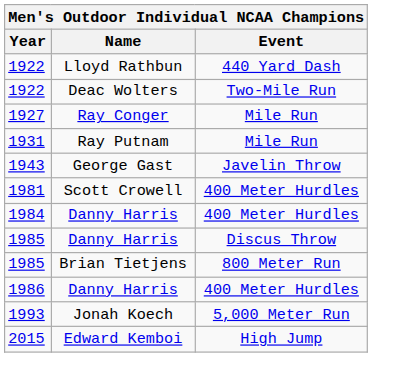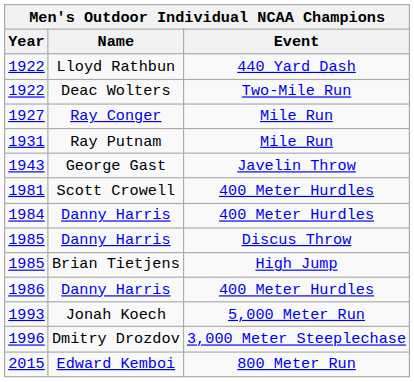1985 / Brian Tietjens | Event: 800 Meter Run -> High Jump
+ row: 1996 | Dmitry Drozdov | 3,000 Meter Steeplechase
2015 | Event: High Jump -> 800 Meter Run
